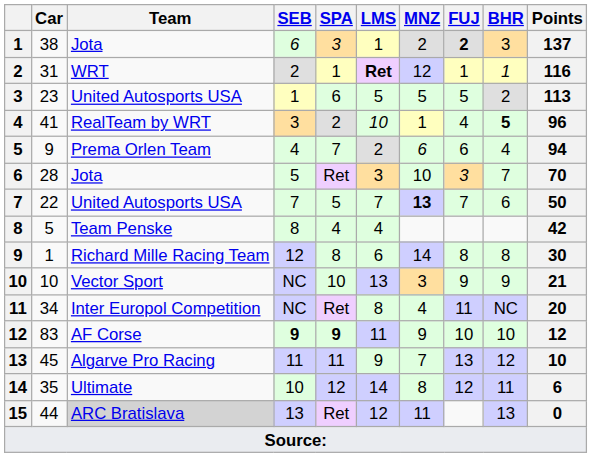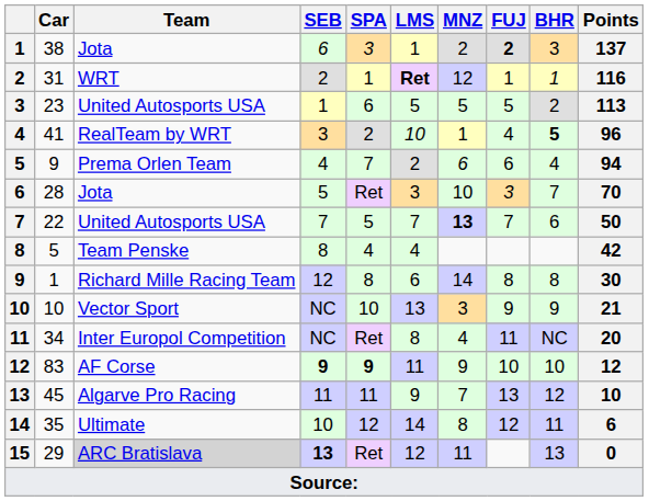15 | Car: 44 -> 29
15 | SEB: normal -> bold
